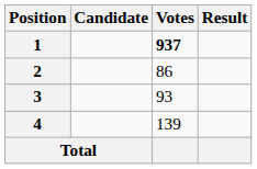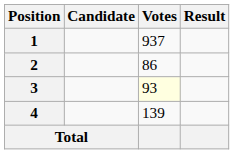1 | Votes: bold -> normal
3 | Votes: no background -> lightyellow background
